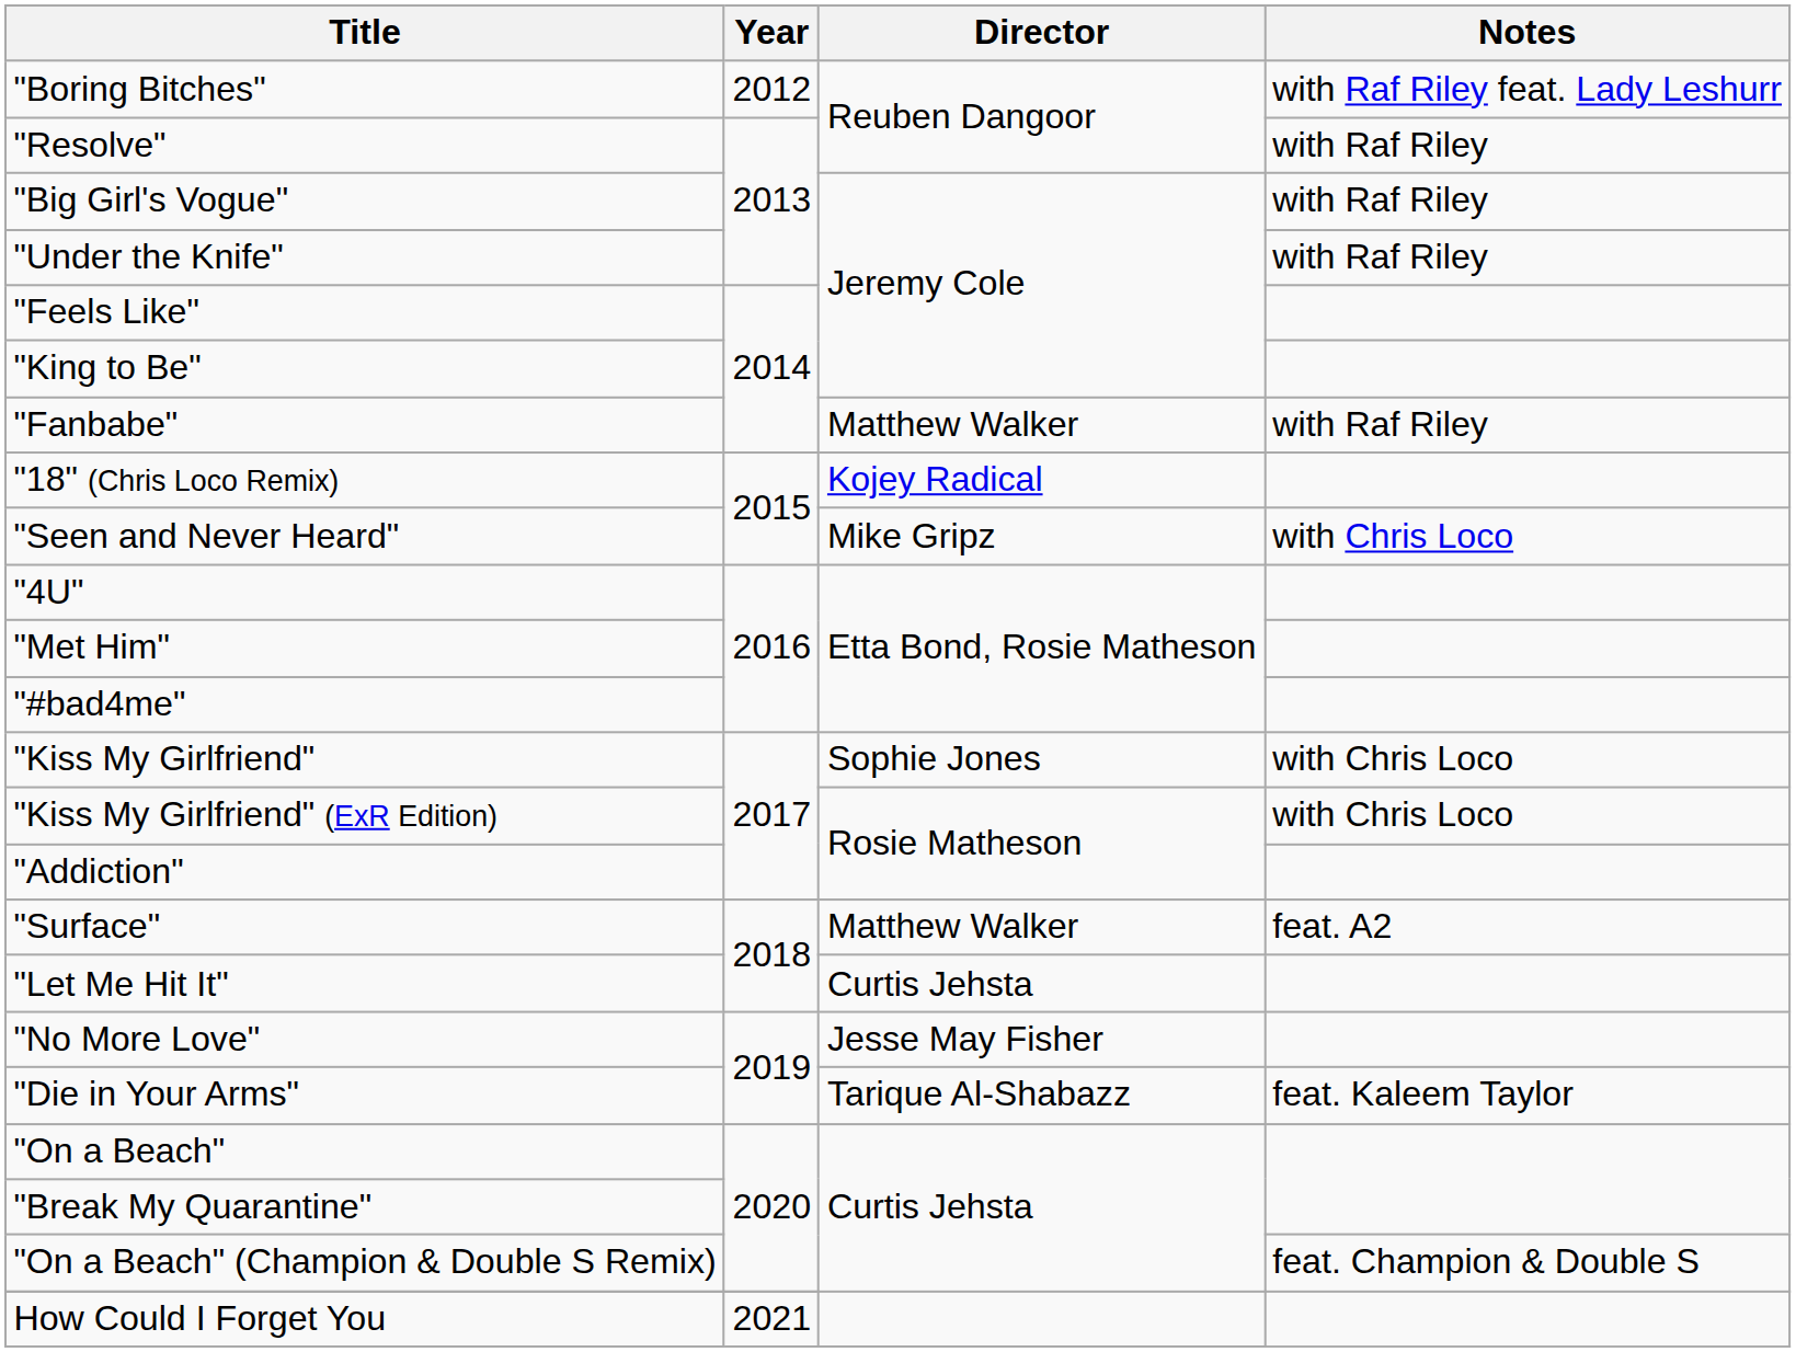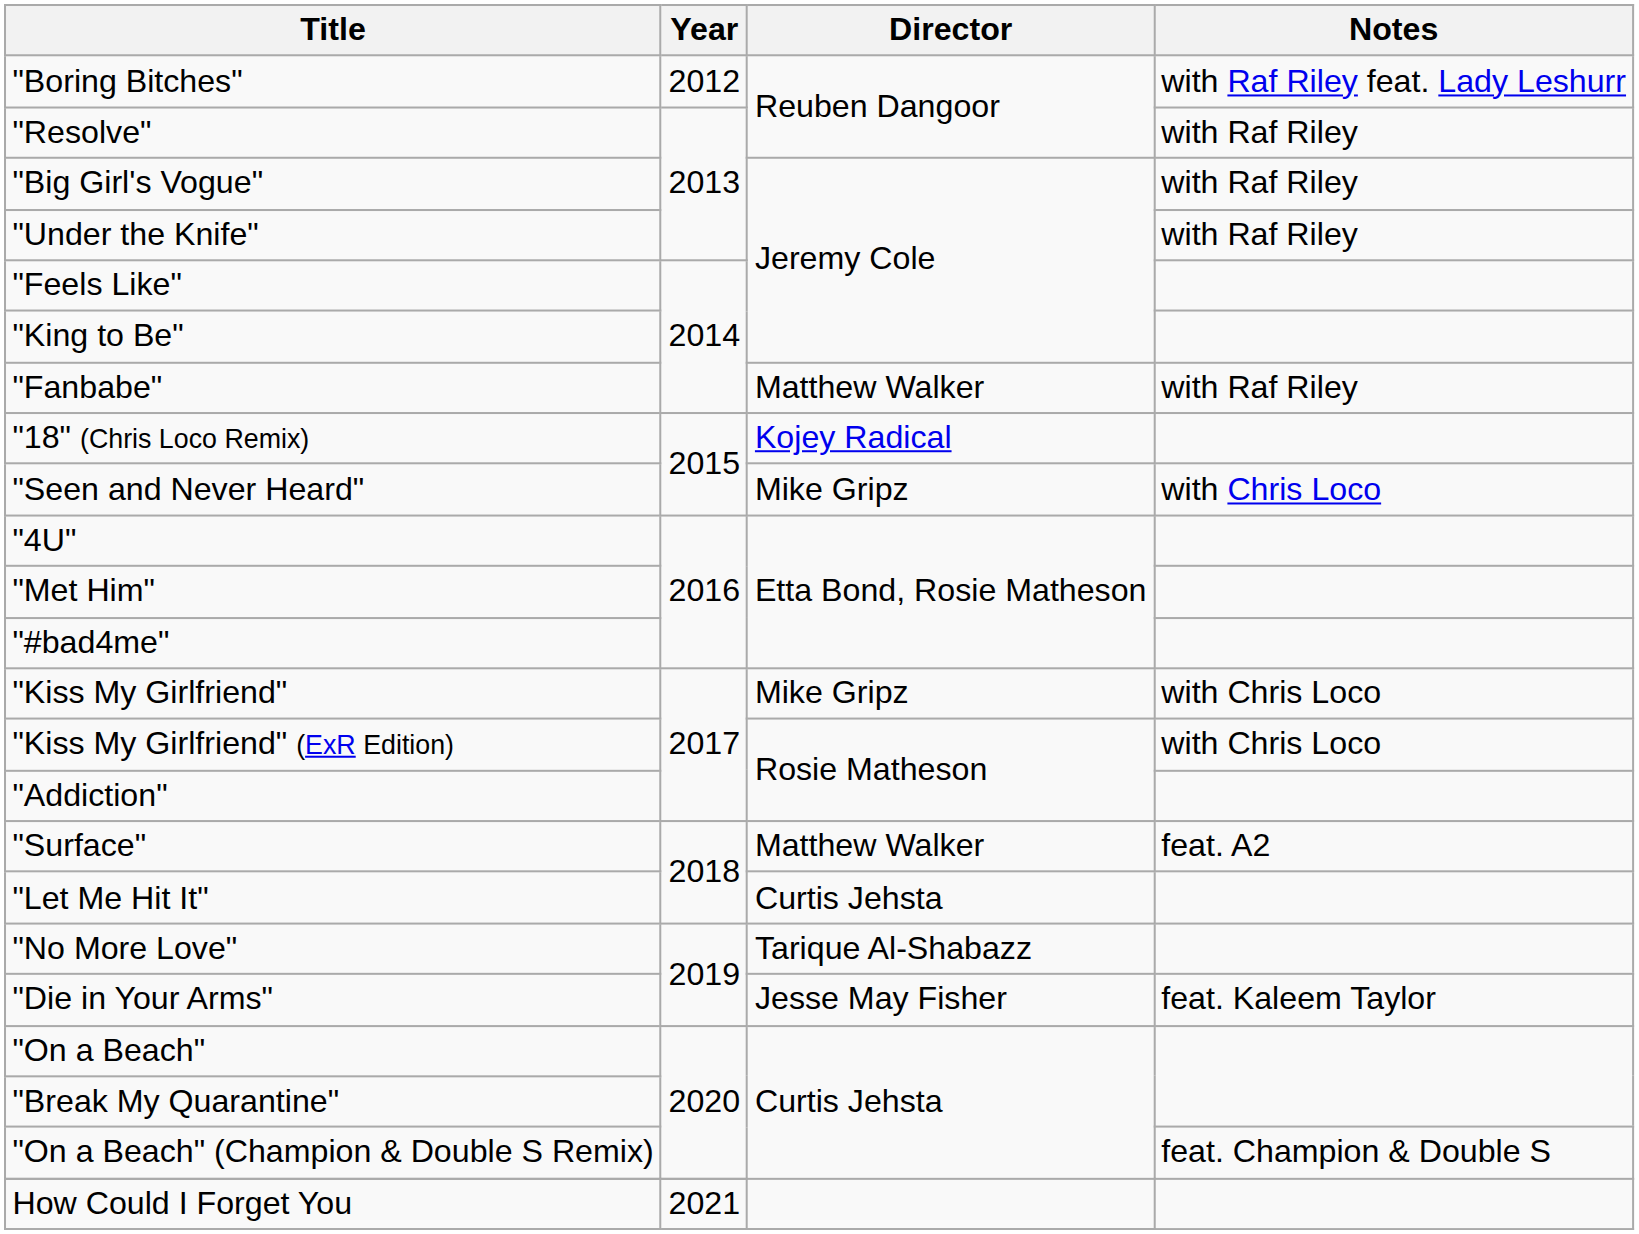"Kiss My Girlfriend" | Director: Sophie Jones -> Mike Gripz
"No More Love" | Director: Jesse May Fisher -> Tarique Al-Shabazz
"Die in Your Arms" | Director: Tarique Al-Shabazz -> Jesse May Fisher
